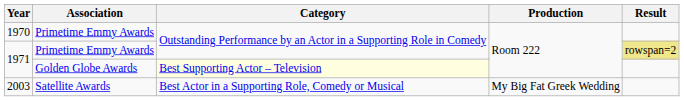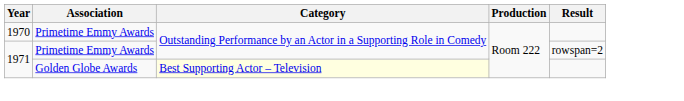1971 / Primetime Emmy Awards | Result: khaki background -> no background
- row: 2003 | Satellite Awards | Best Actor in a Supporting Role, Comedy or Musical | My Big Fat Greek Wedding
